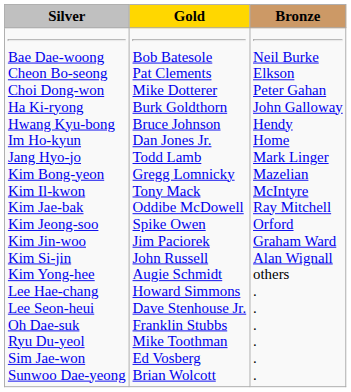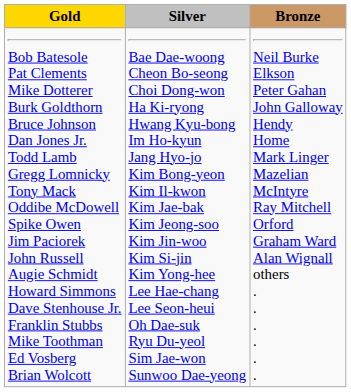columns swapped: Gold <-> Silver
